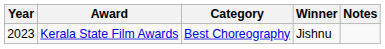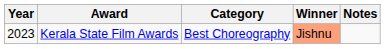Kerala State Film Awards | Winner: no background -> lightsalmon background
